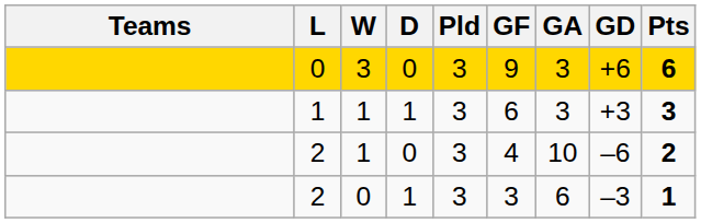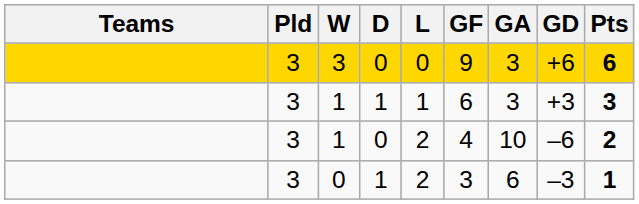columns swapped: Pld <-> L
